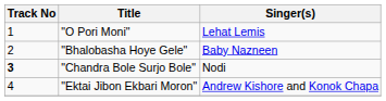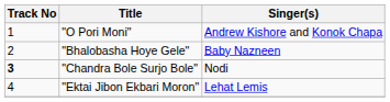"O Pori Moni" | Singer(s): Lehat Lemis -> Andrew Kishore and Konok Chapa
"Ektai Jibon Ekbari Moron" | Singer(s): Andrew Kishore and Konok Chapa -> Lehat Lemis
